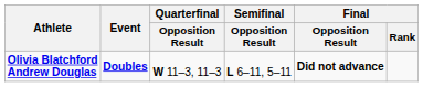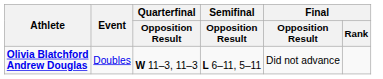Olivia Blatchford Andrew Douglas | Event: bold -> normal
Olivia Blatchford Andrew Douglas | Final / Opposition Result: bold -> normal
